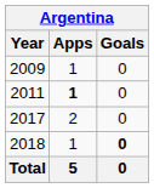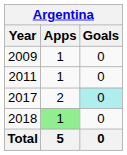2011 | Apps: bold -> normal
2017 | Goals: no background -> paleturquoise background
2018 | Apps: no background -> lightgreen background
2018 | Goals: bold -> normal
